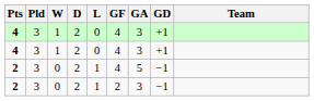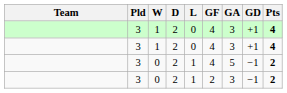columns swapped: Team <-> Pts
